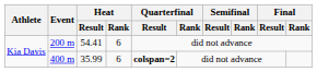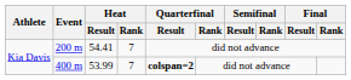200 m | Heat / Rank: 6 -> 7
400 m | Heat / Result: 35.99 -> 53.99
400 m | Heat / Rank: 6 -> 7
